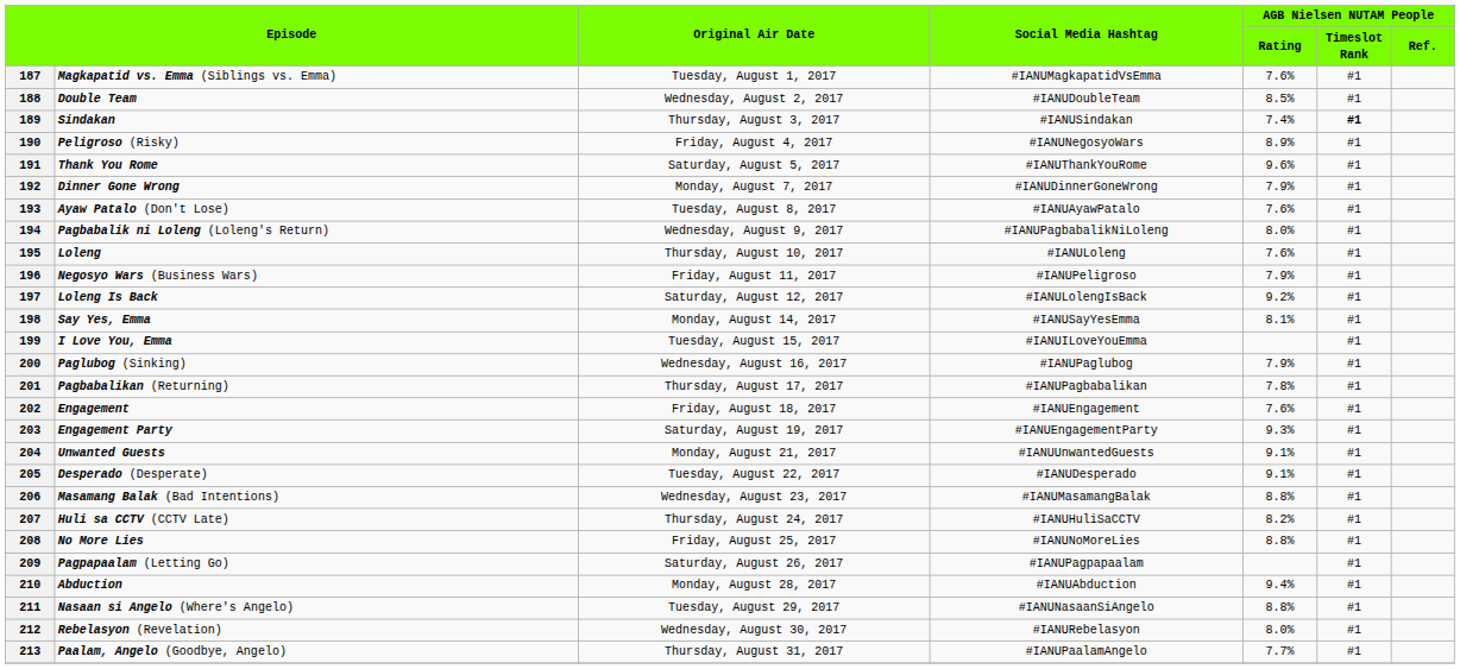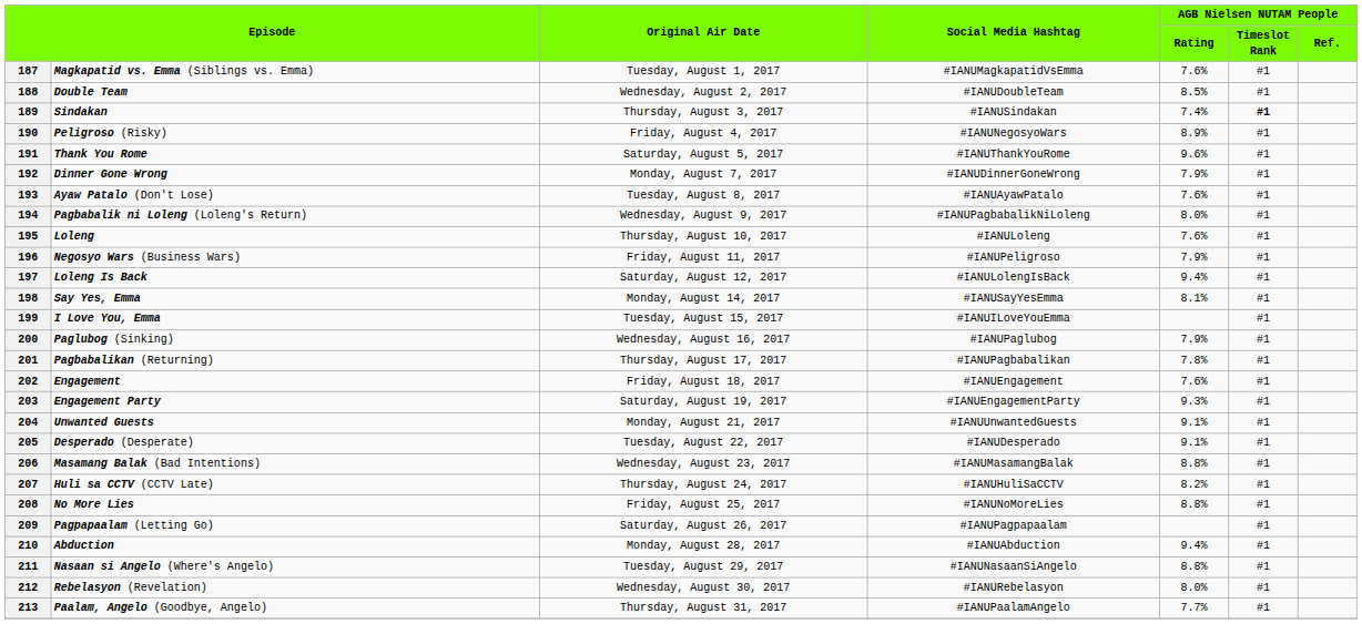197 | AGB Nielsen NUTAM People / Rating: 9.2% -> 9.4%
